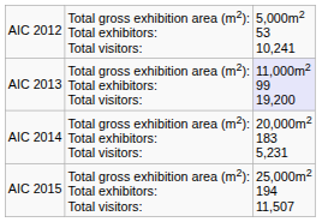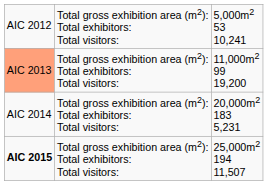row 2 | column 1: no background -> lightsalmon background
row 2 | column 3: lavender background -> no background
row 4 | column 1: normal -> bold
